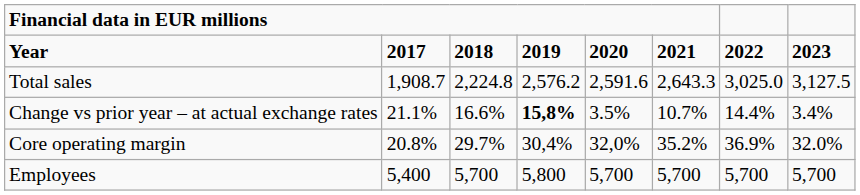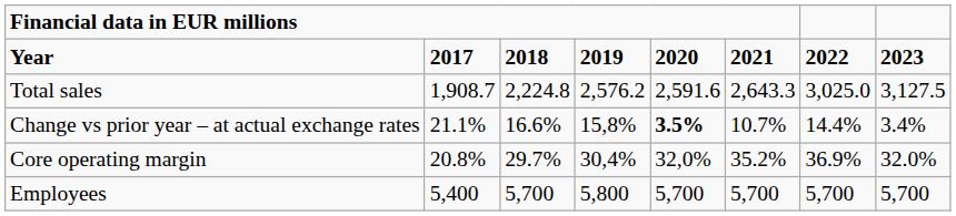Change vs prior year – at actual exchange rates | column 4: bold -> normal
Change vs prior year – at actual exchange rates | column 5: normal -> bold
